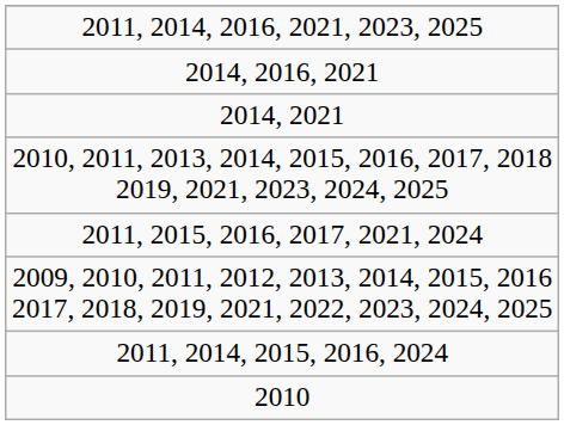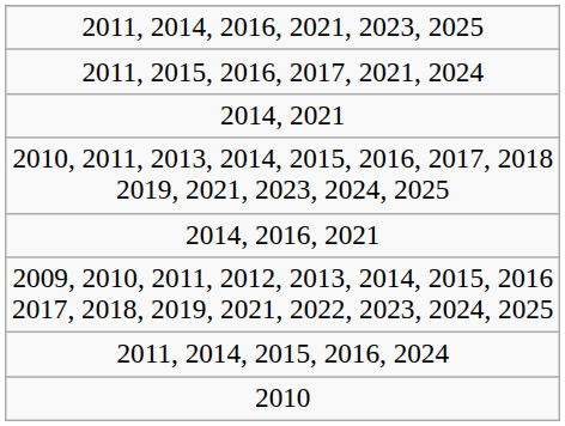row 2 | column 1: 2014, 2016, 2021 -> 2011, 2015, 2016, 2017, 2021, 2024
row 5 | column 1: 2011, 2015, 2016, 2017, 2021, 2024 -> 2014, 2016, 2021
